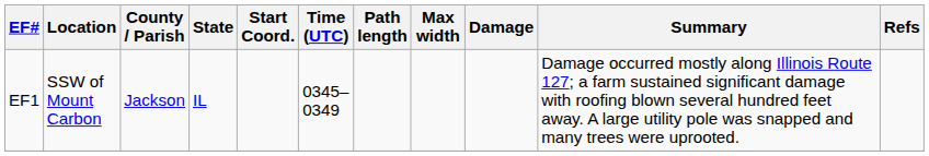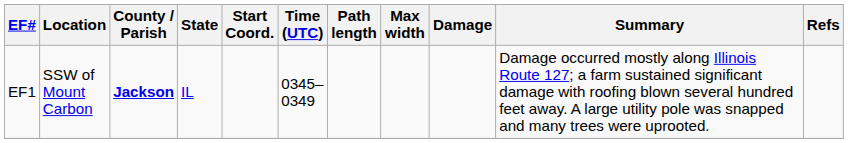EF1 | County / Parish: normal -> bold
